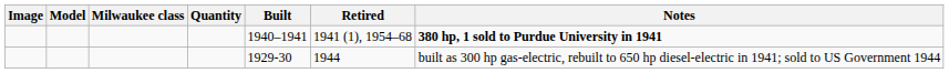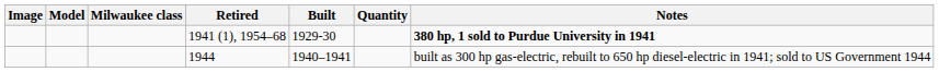columns swapped: Quantity <-> Retired
row 2 | Built: 1940–1941 -> 1929-30
row 3 | Built: 1929-30 -> 1940–1941
